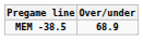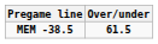MEM -38.5 | Over/under: 68.9 -> 61.5
